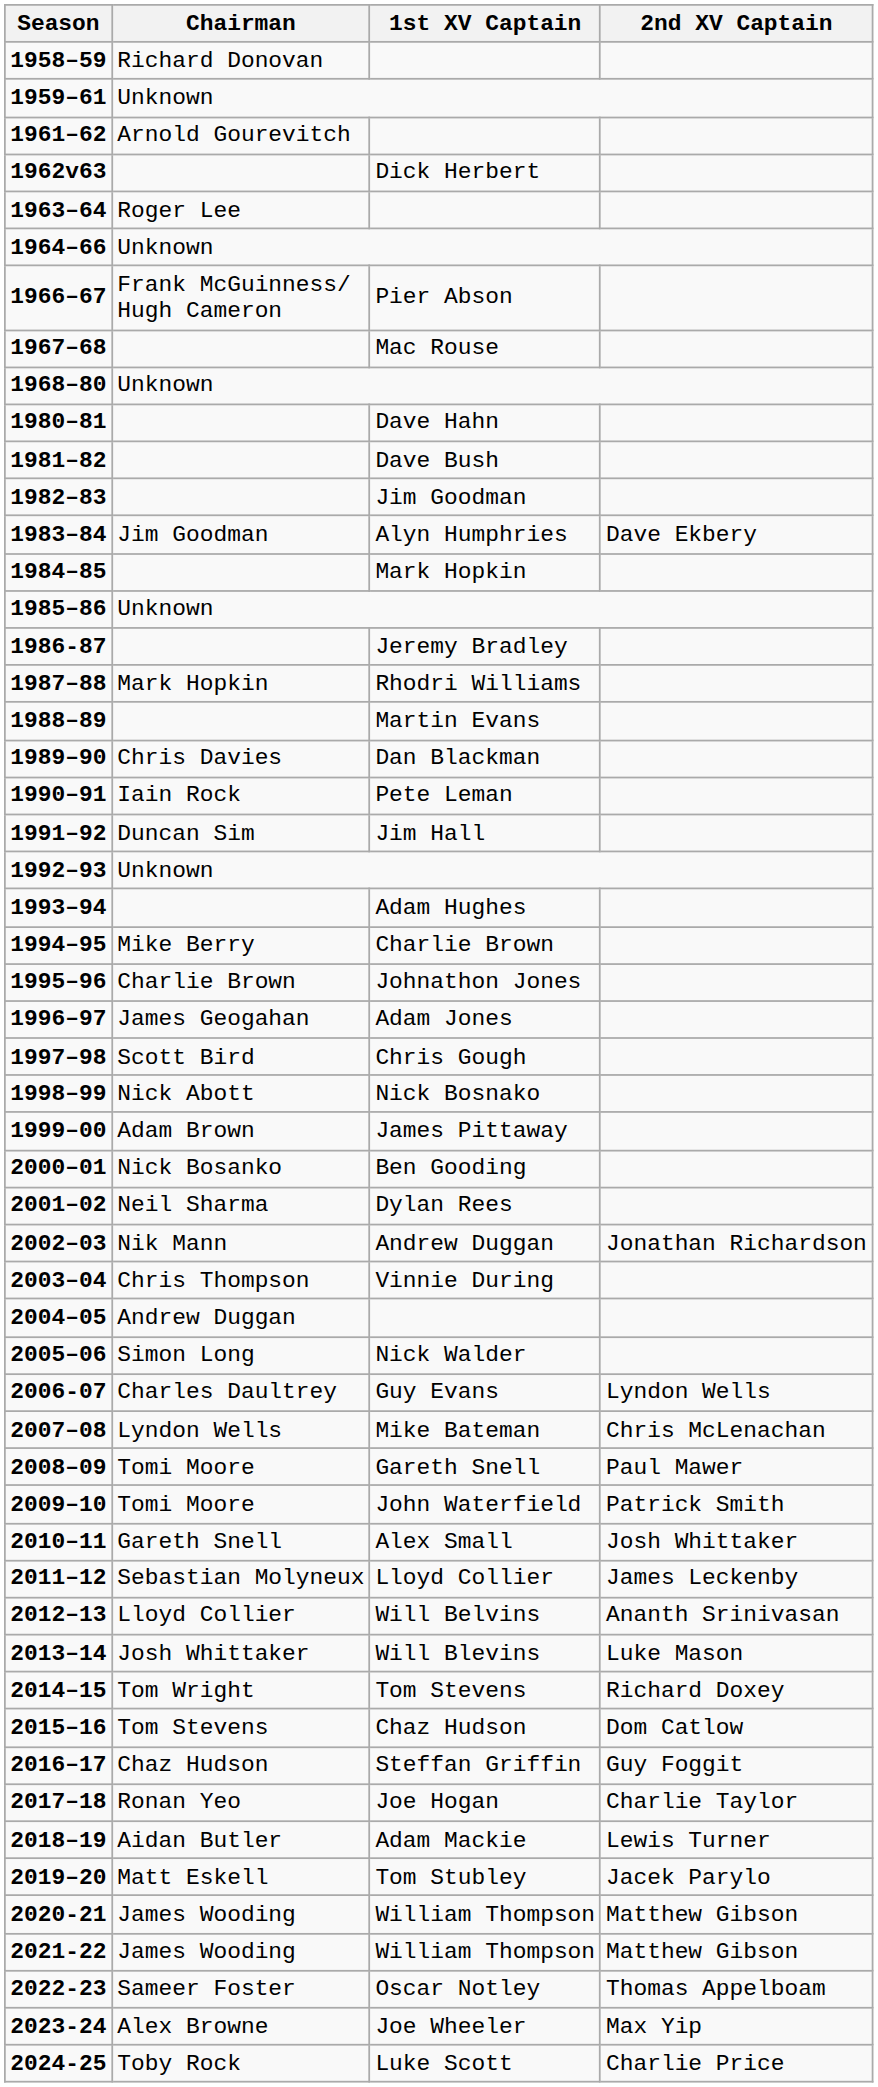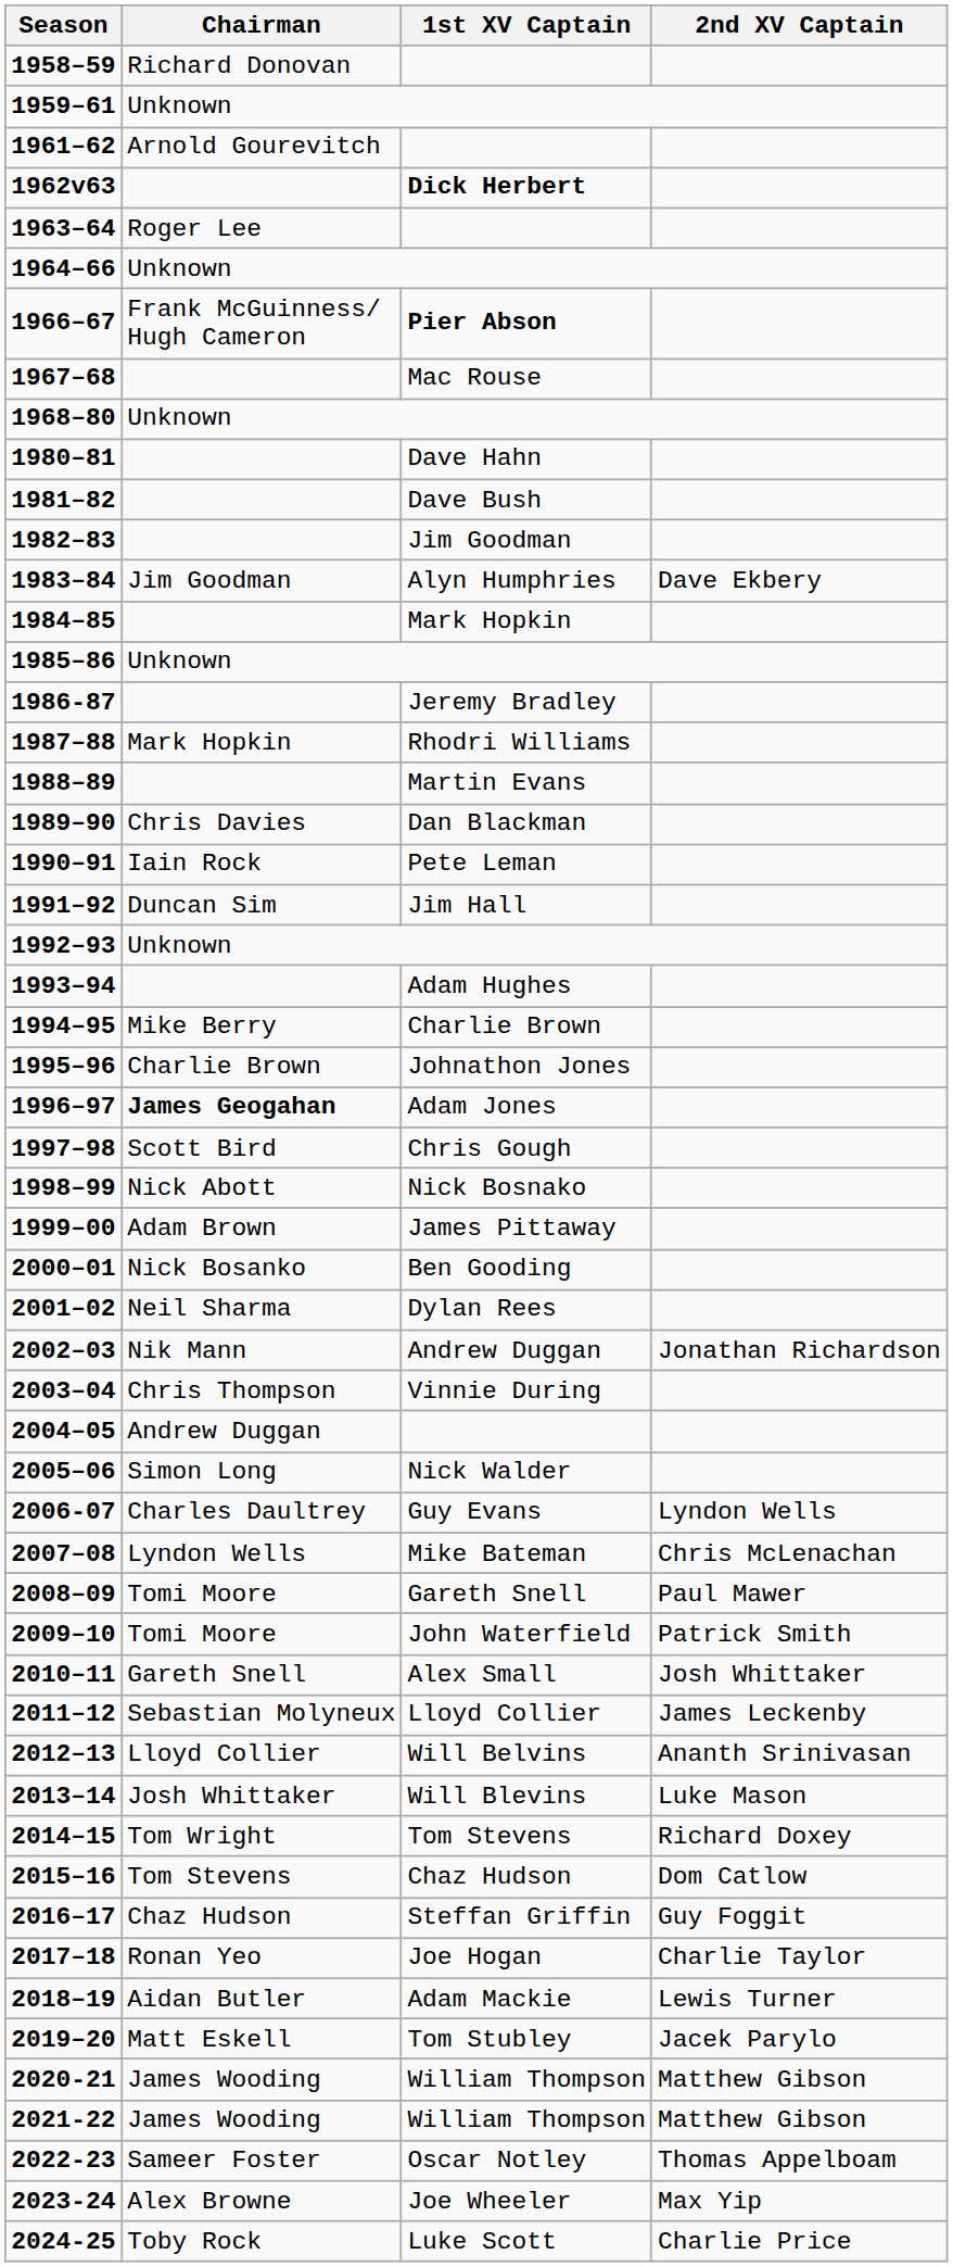1962v63 | 1st XV Captain: normal -> bold
1966–67 | 1st XV Captain: normal -> bold
1996–97 | Chairman: normal -> bold
